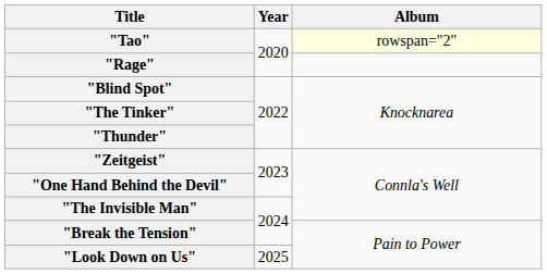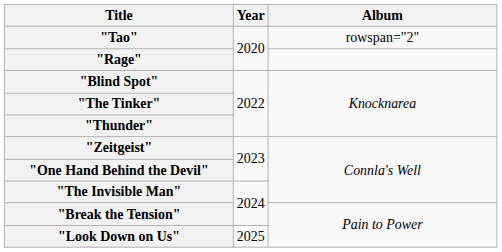"Tao" | Album: lightyellow background -> no background
